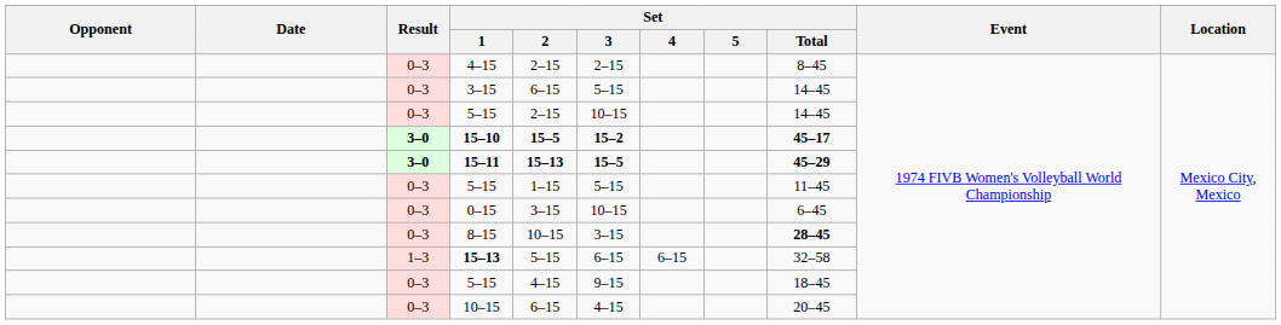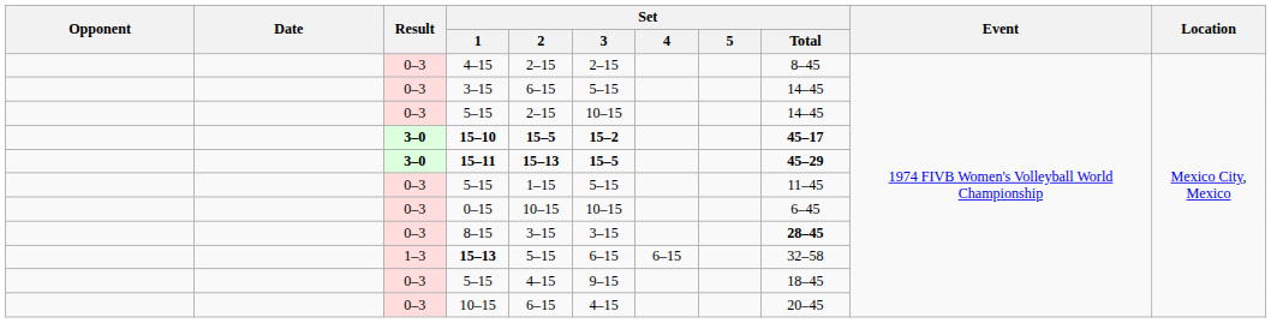0–15 | Set / 2: 3–15 -> 10–15
8–15 | Set / 2: 10–15 -> 3–15
